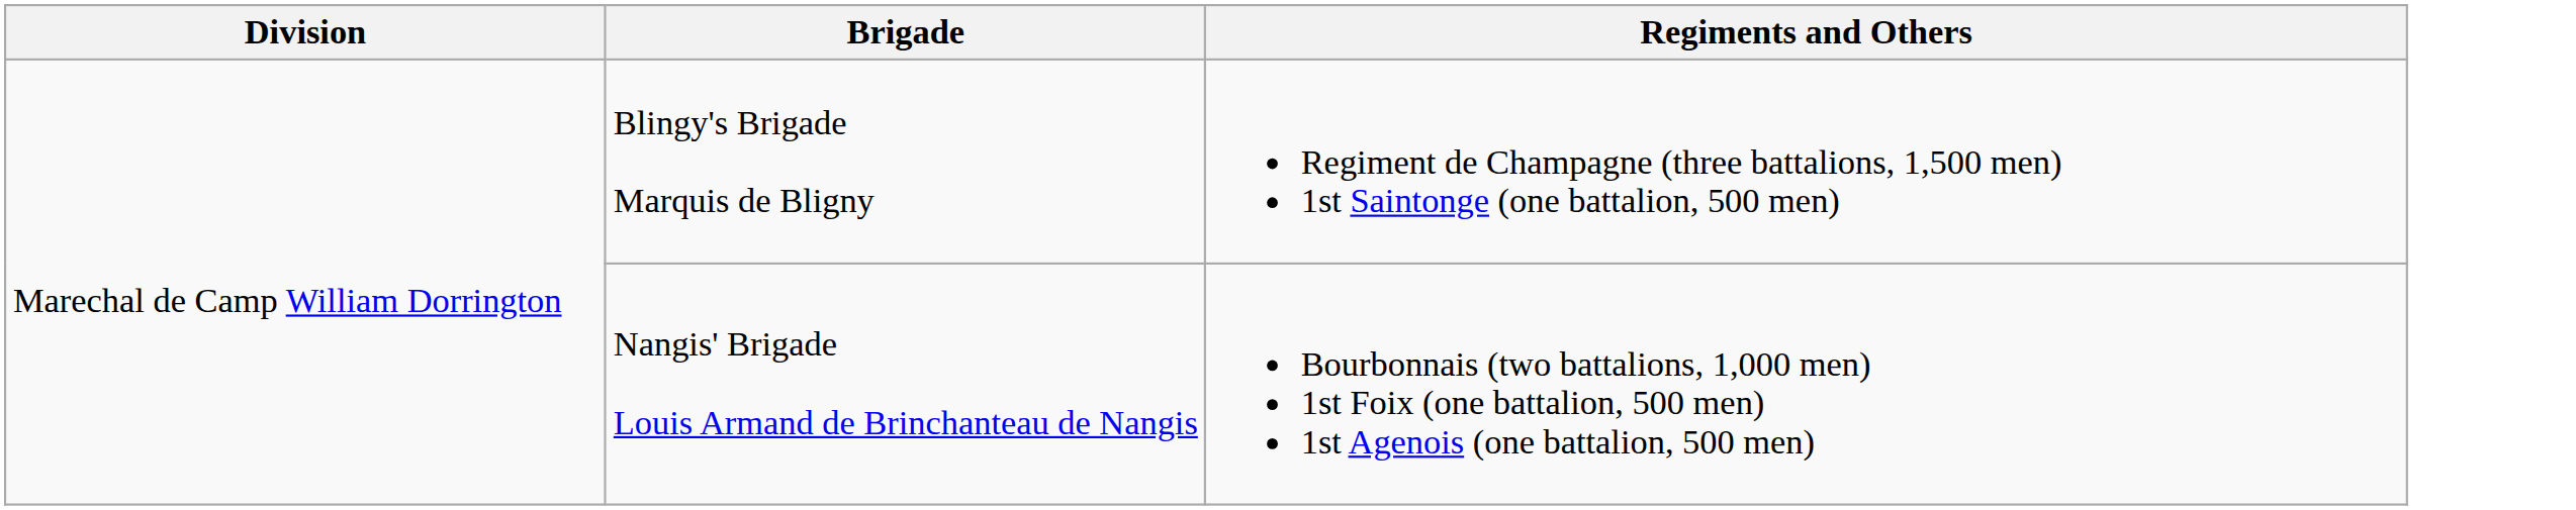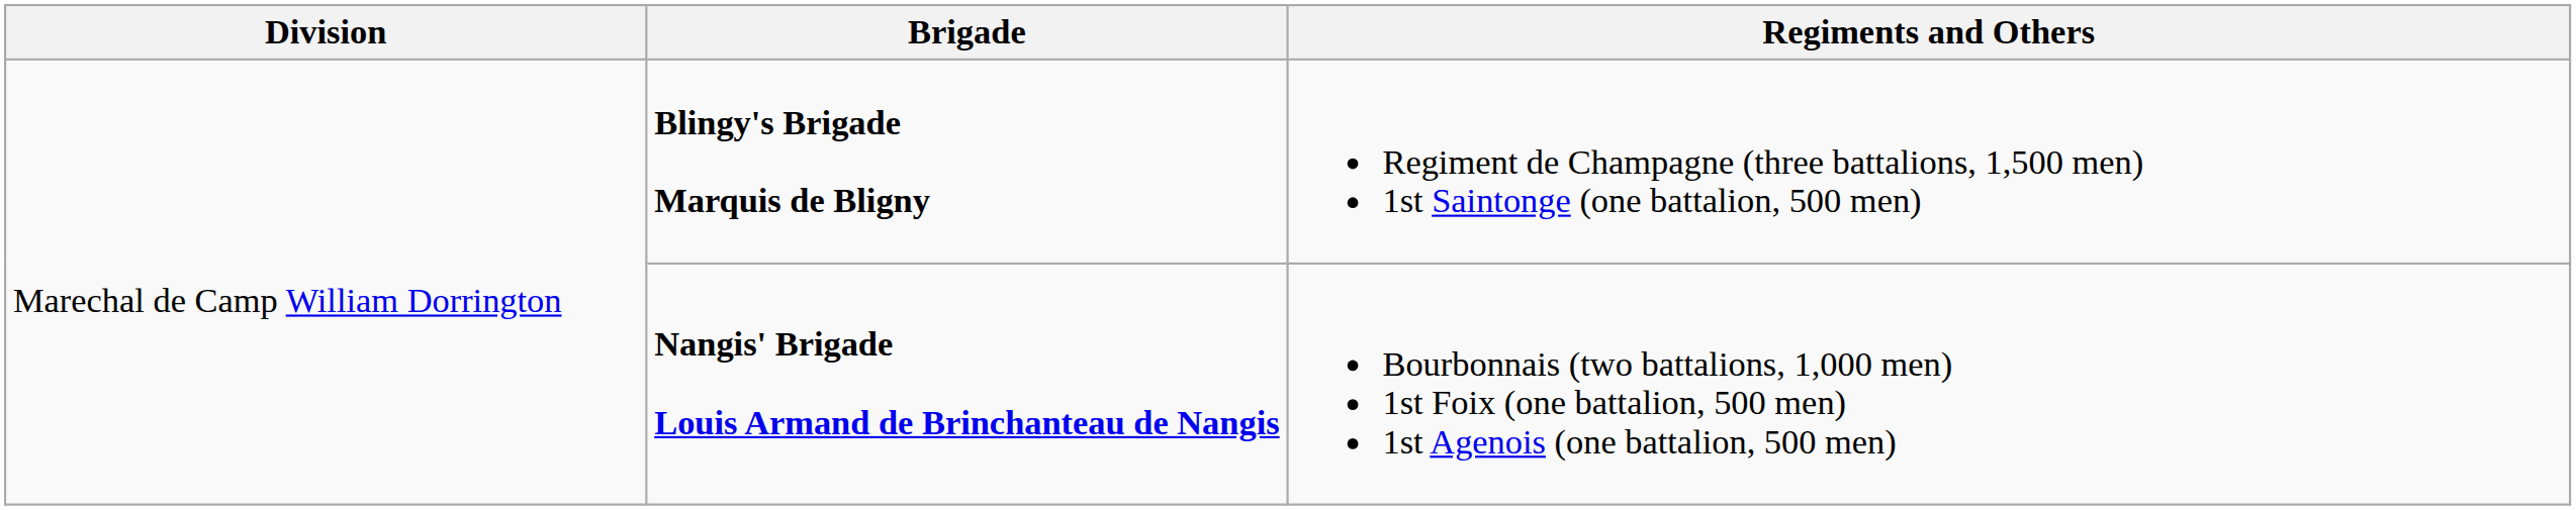Blingy's Brigade Marquis de Bligny | Brigade: normal -> bold
Nangis' Brigade Louis Armand de Brinchanteau de Nangis | Brigade: normal -> bold
